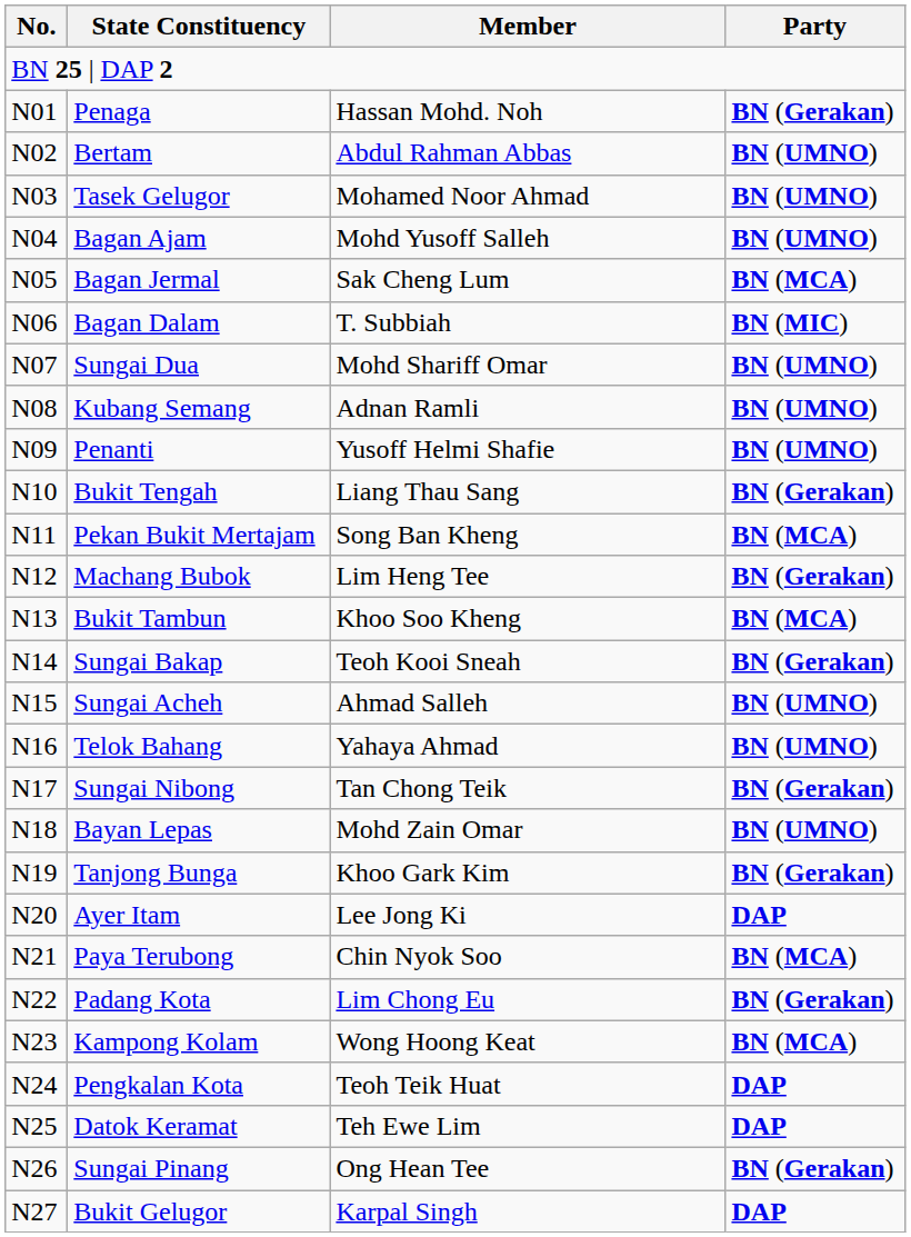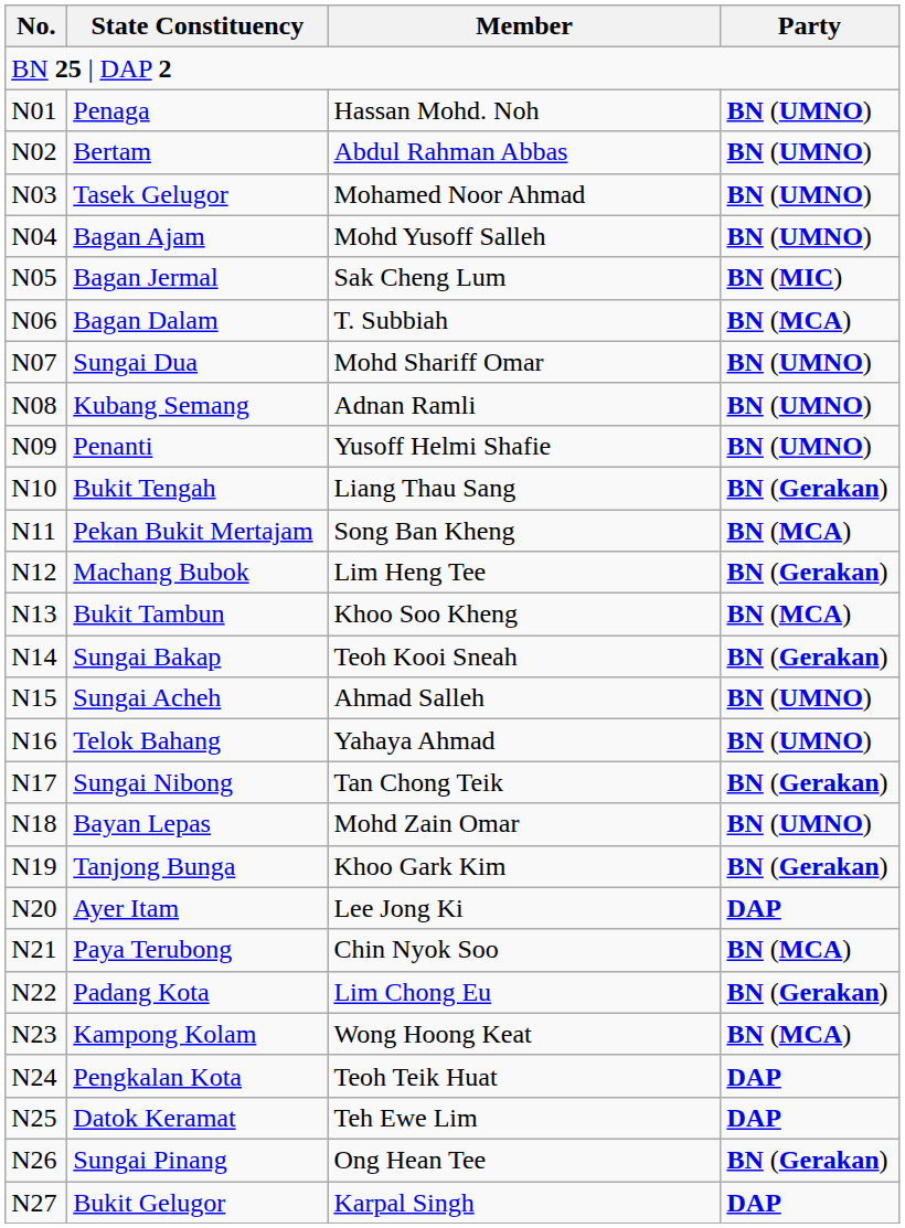Penaga | Party: BN (Gerakan) -> BN (UMNO)
Bagan Jermal | Party: BN (MCA) -> BN (MIC)
Bagan Dalam | Party: BN (MIC) -> BN (MCA)
